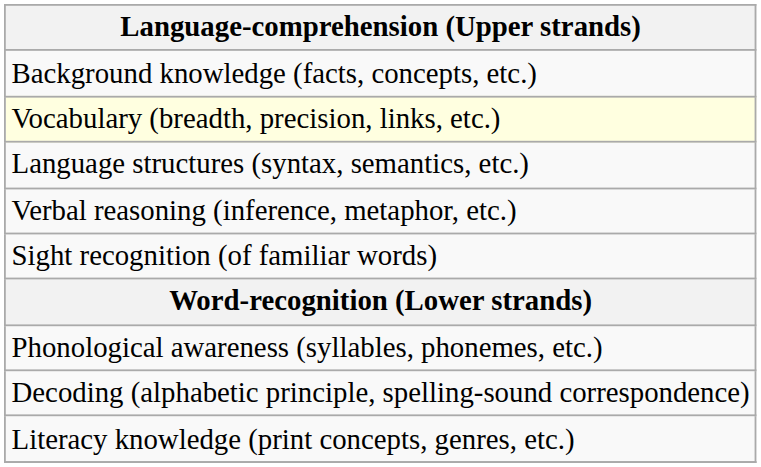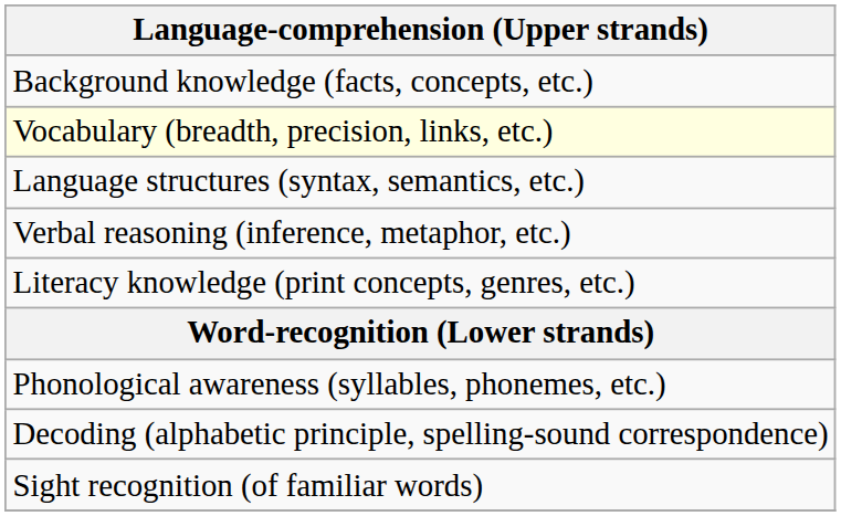row 6 | column 1: Sight recognition (of familiar words) -> Literacy knowledge (print concepts, genres, etc.)
row 10 | column 1: Literacy knowledge (print concepts, genres, etc.) -> Sight recognition (of familiar words)
